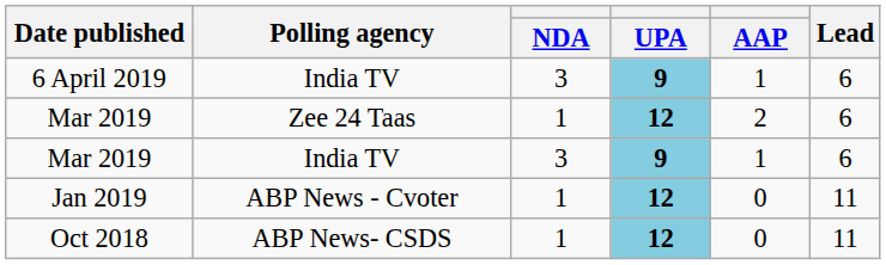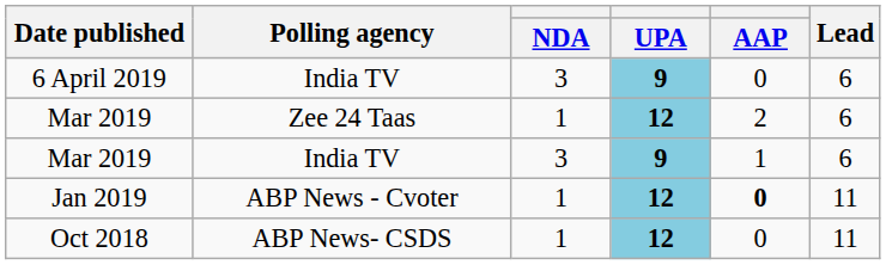6 April 2019 | AAP: 1 -> 0
Jan 2019 | AAP: normal -> bold
